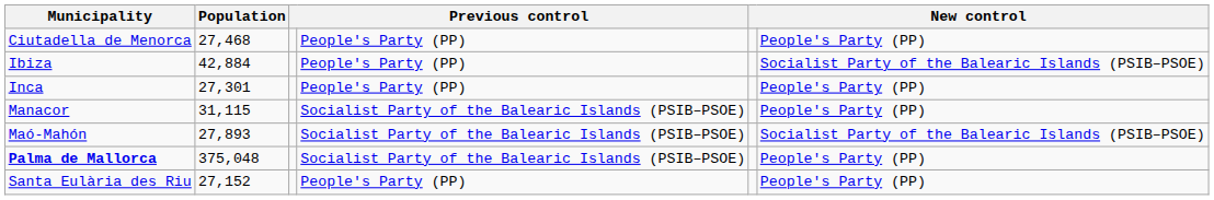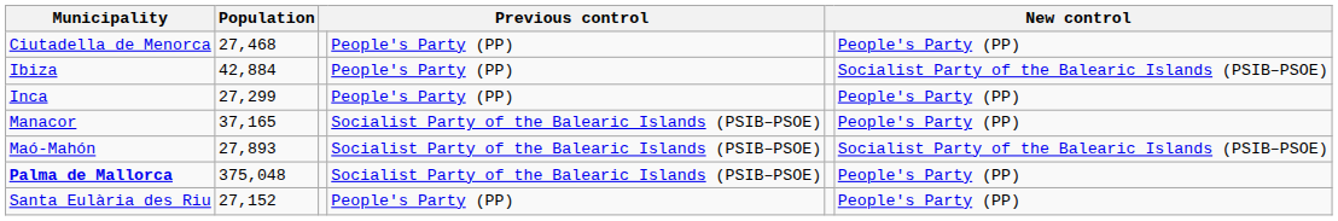Inca | Population: 27,301 -> 27,299
Manacor | Population: 31,115 -> 37,165
